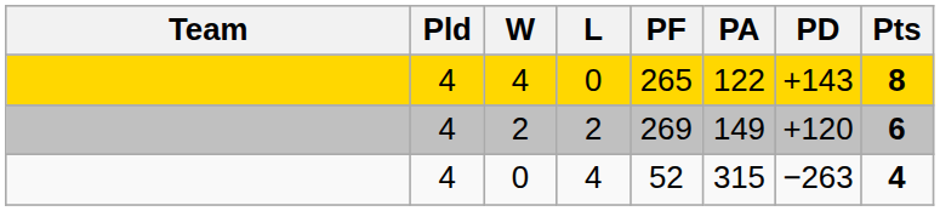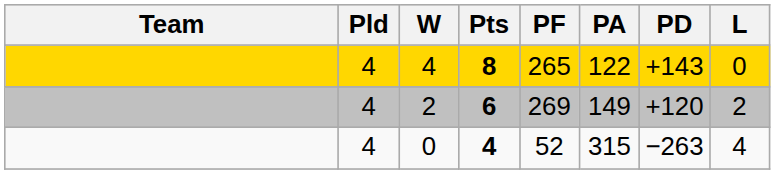columns swapped: L <-> Pts
